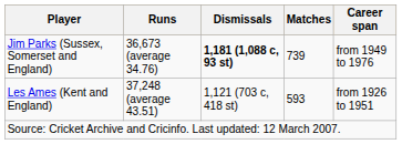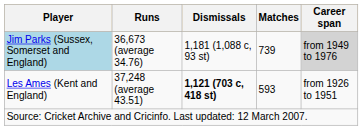row 2 | Player: no background -> lightblue background
row 2 | Dismissals: bold -> normal
row 2 | Career span: no background -> lightgrey background
row 3 | Dismissals: normal -> bold
